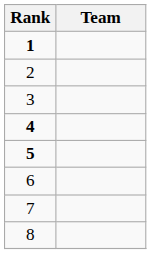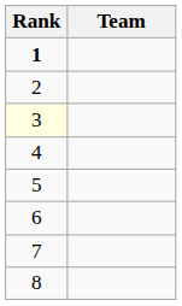3 | Rank: no background -> lightyellow background
4 | Rank: bold -> normal
5 | Rank: bold -> normal
